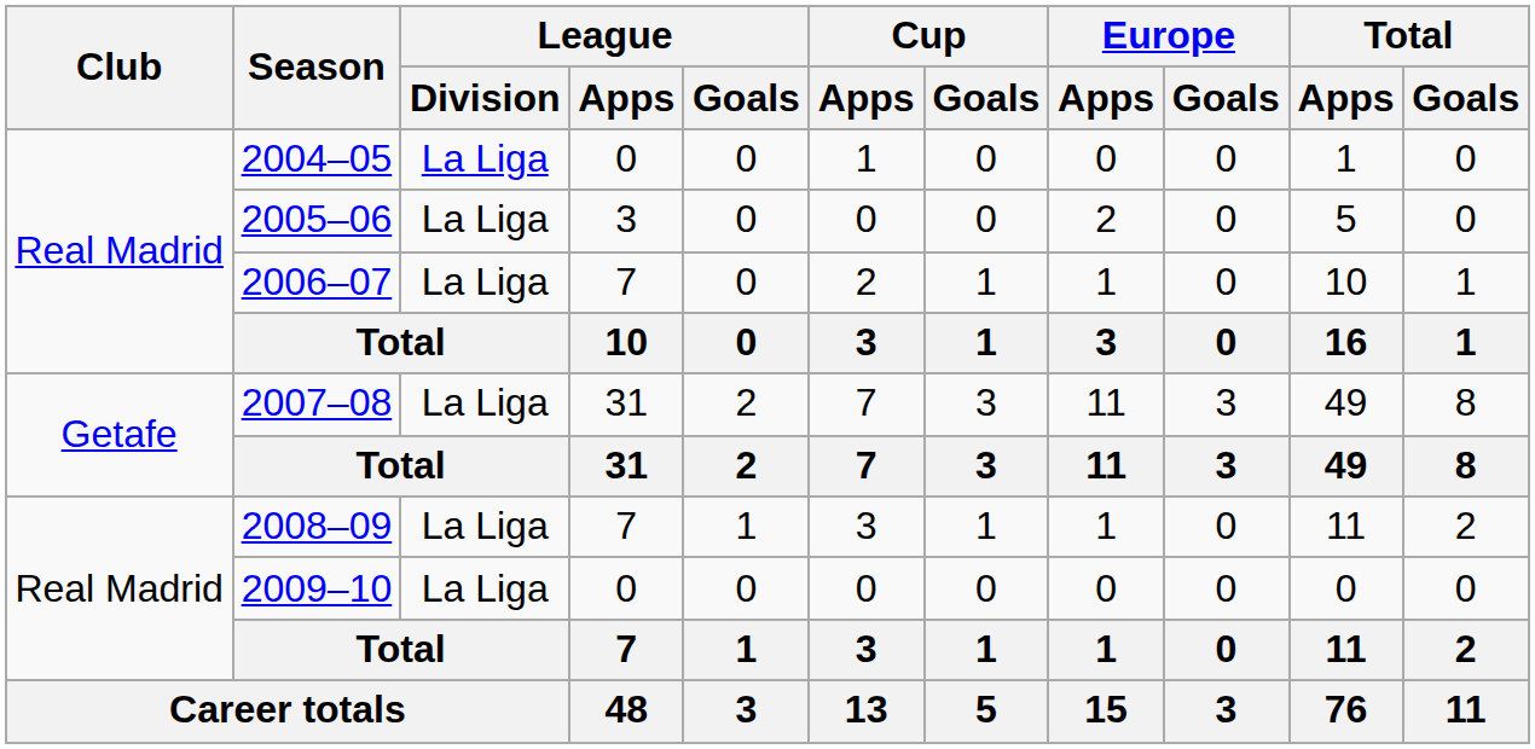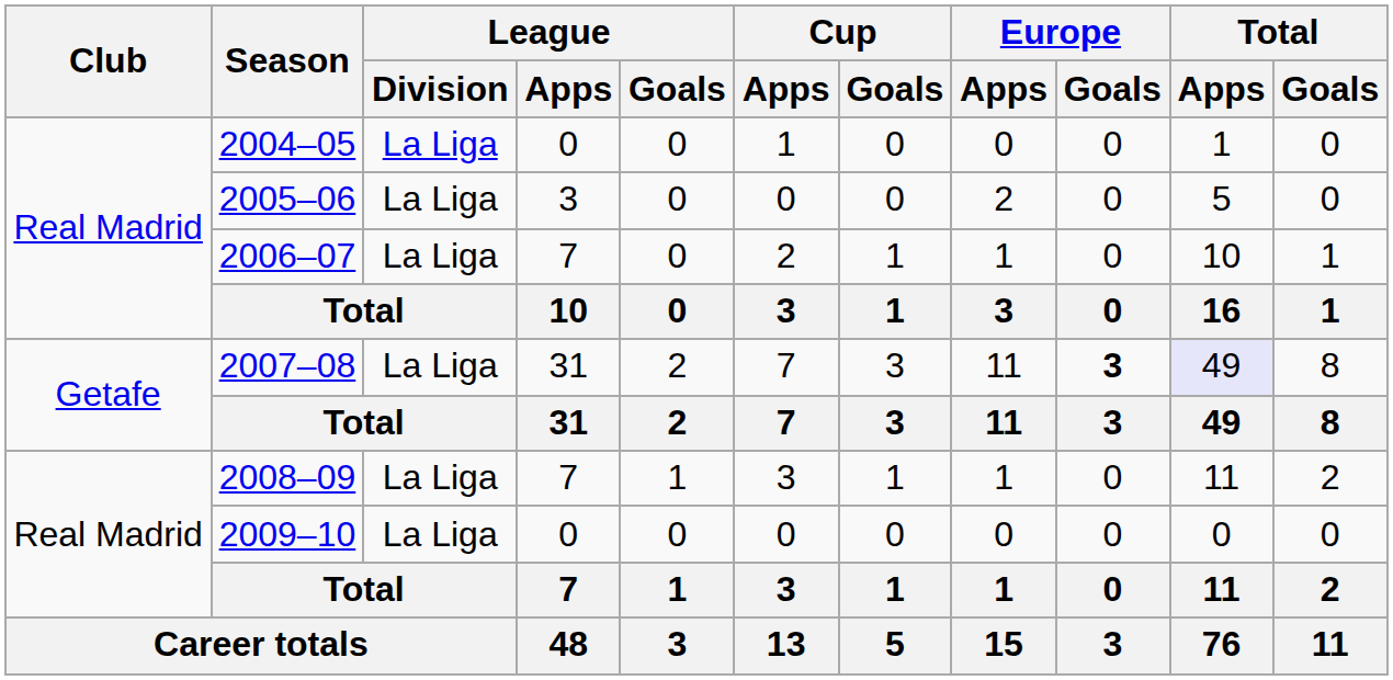2007–08 | Europe / Goals: normal -> bold
2007–08 | Total / Apps: no background -> lavender background
